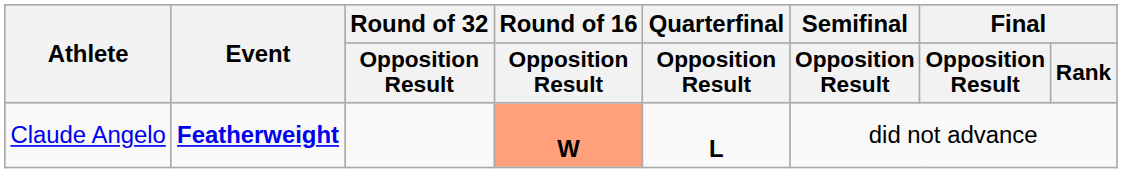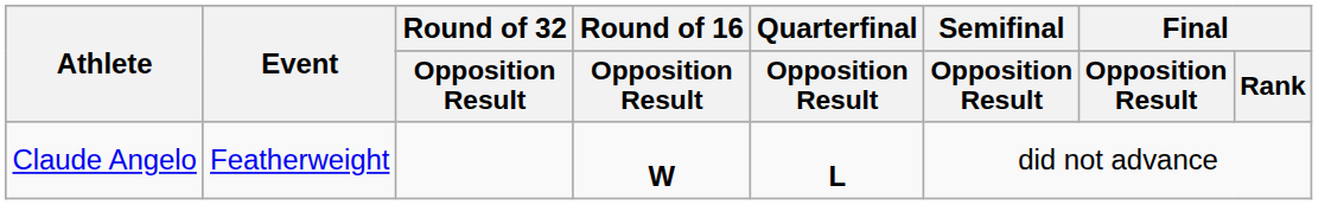Claude Angelo | Event: bold -> normal
Claude Angelo | Round of 16 / Opposition Result: lightsalmon background -> no background
